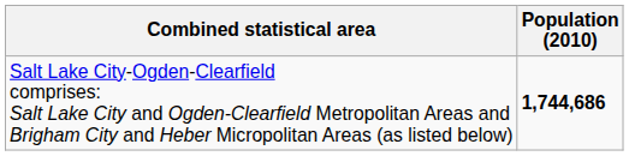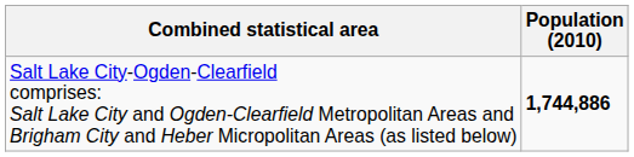row 2 | Population (2010): 1,744,686 -> 1,744,886
